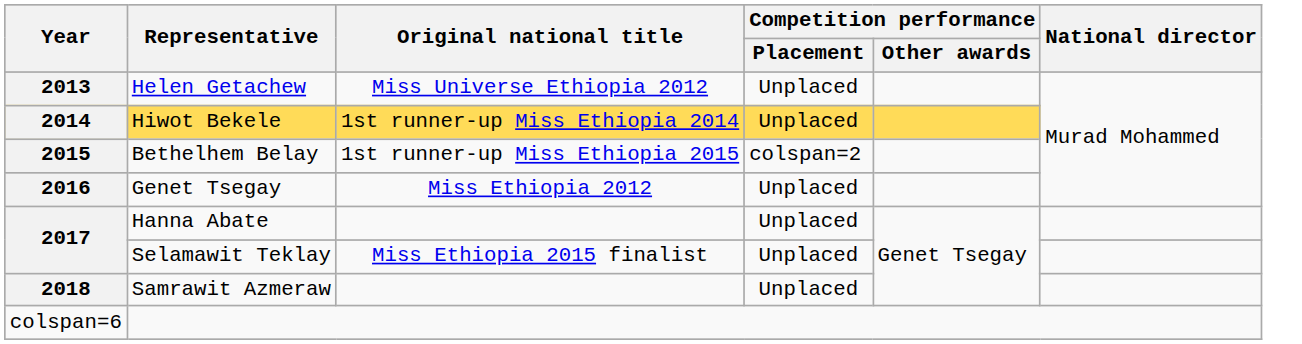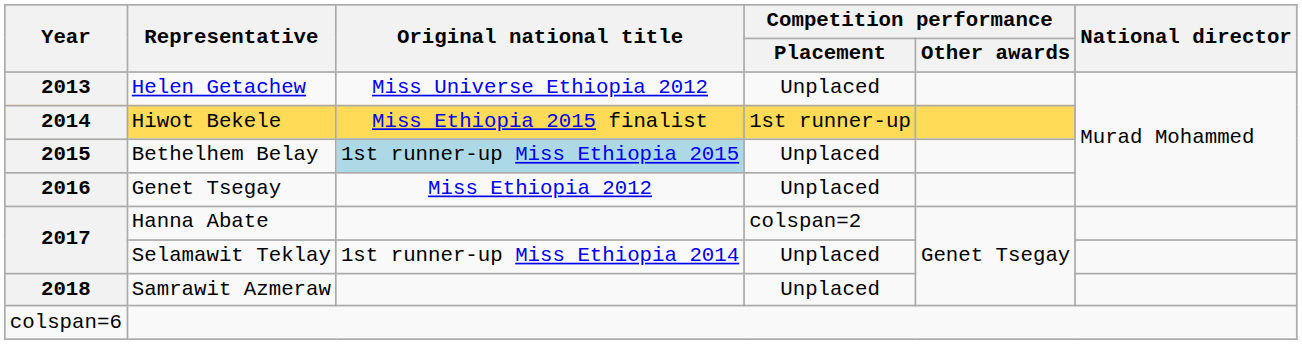Hiwot Bekele | Original national title: 1st runner-up Miss Ethiopia 2014 -> Miss Ethiopia 2015 finalist
Hiwot Bekele | Competition performance / Placement: Unplaced -> 1st runner-up
Bethelhem Belay | Original national title: no background -> lightblue background
Bethelhem Belay | Competition performance / Placement: colspan=2 -> Unplaced
Hanna Abate | Competition performance / Placement: Unplaced -> colspan=2
Selamawit Teklay | Original national title: Miss Ethiopia 2015 finalist -> 1st runner-up Miss Ethiopia 2014
